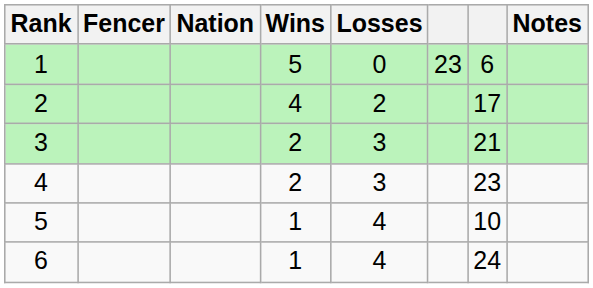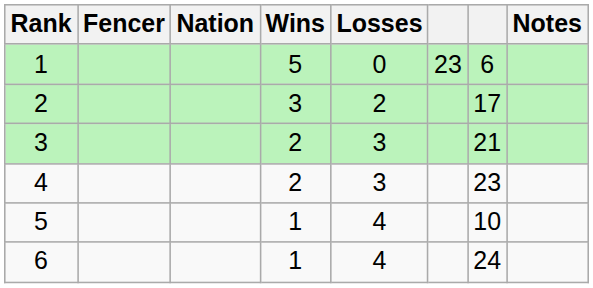row 3 | Wins: 4 -> 3
